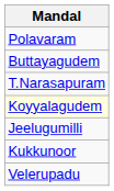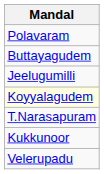row 4 | column 1: T.Narasapuram -> Jeelugumilli
row 6 | column 1: Jeelugumilli -> T.Narasapuram
